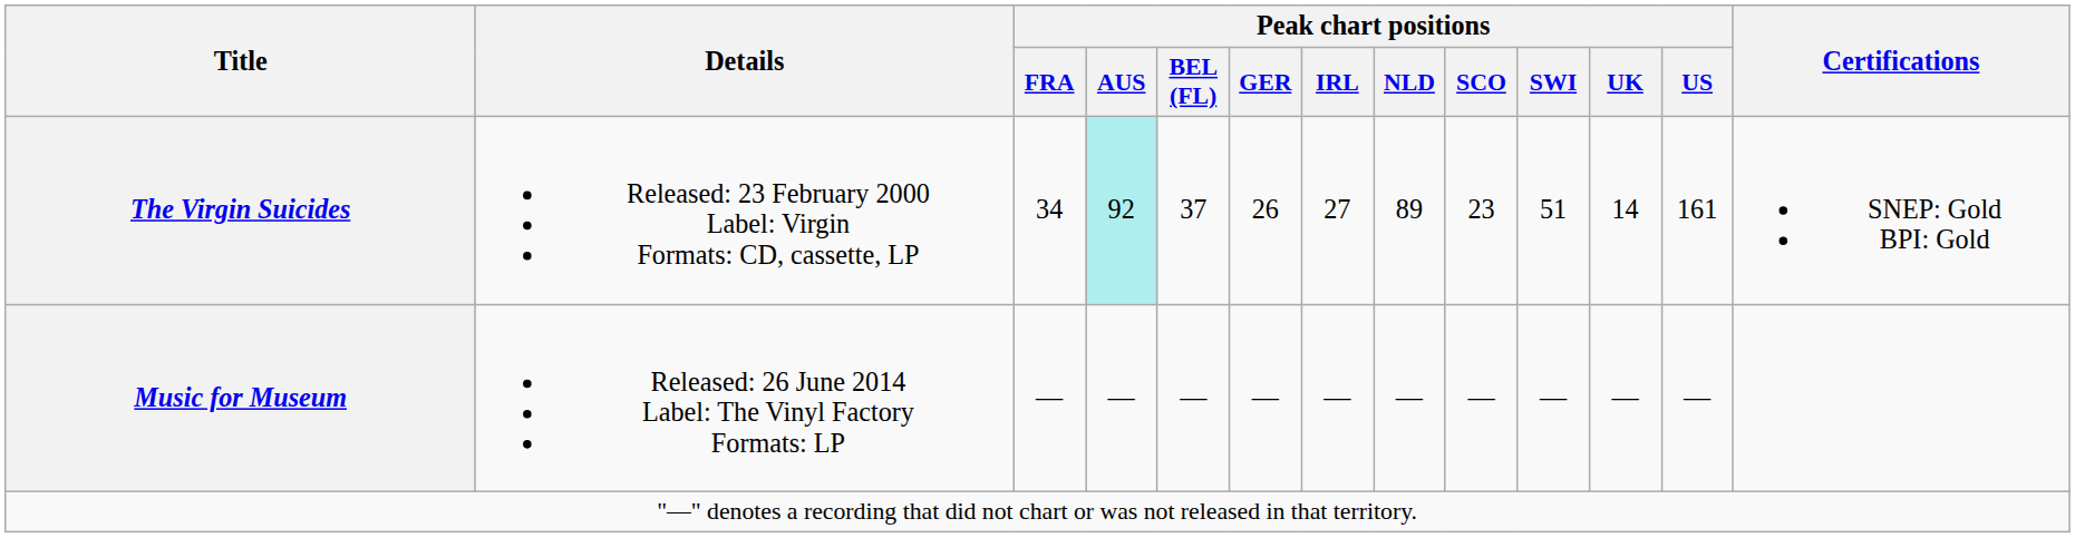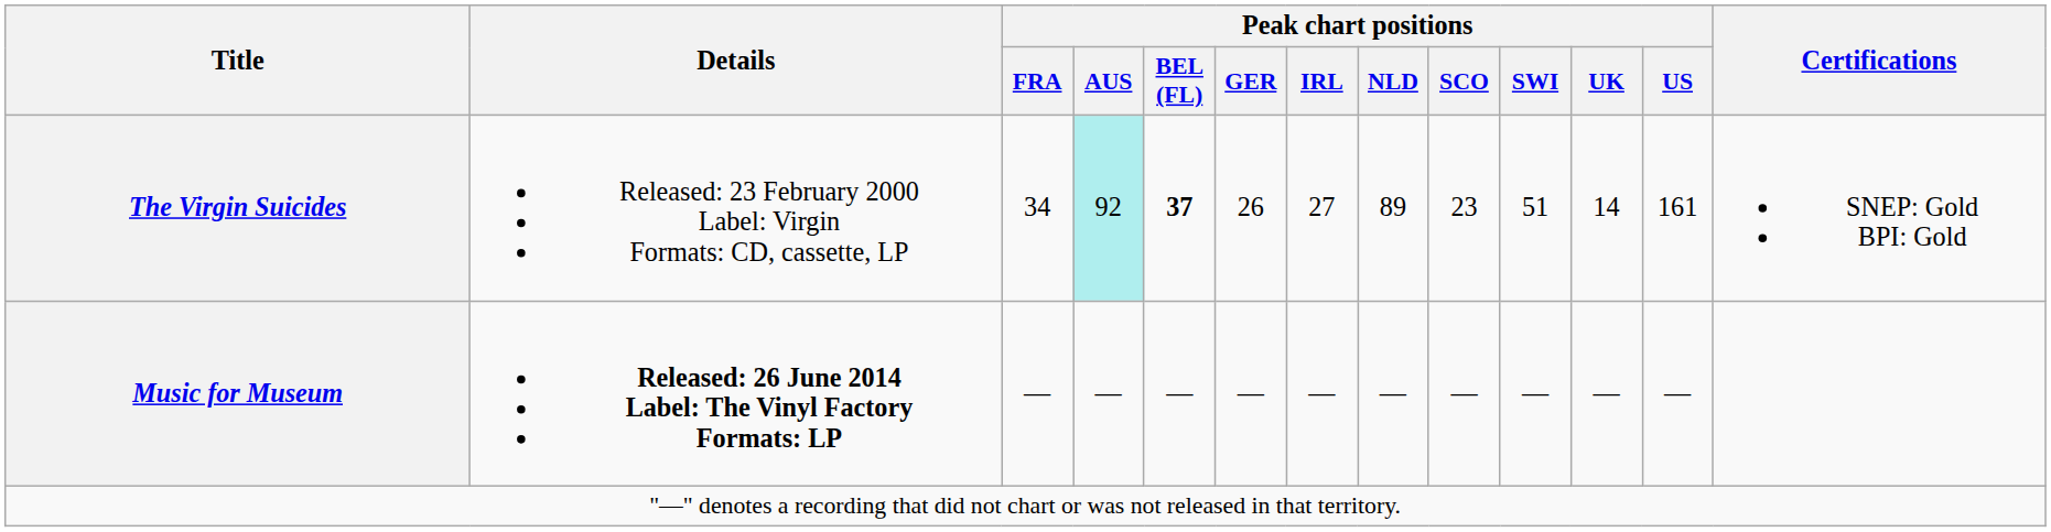The Virgin Suicides | Peak chart positions / BEL (FL): normal -> bold
Music for Museum | Details: normal -> bold
